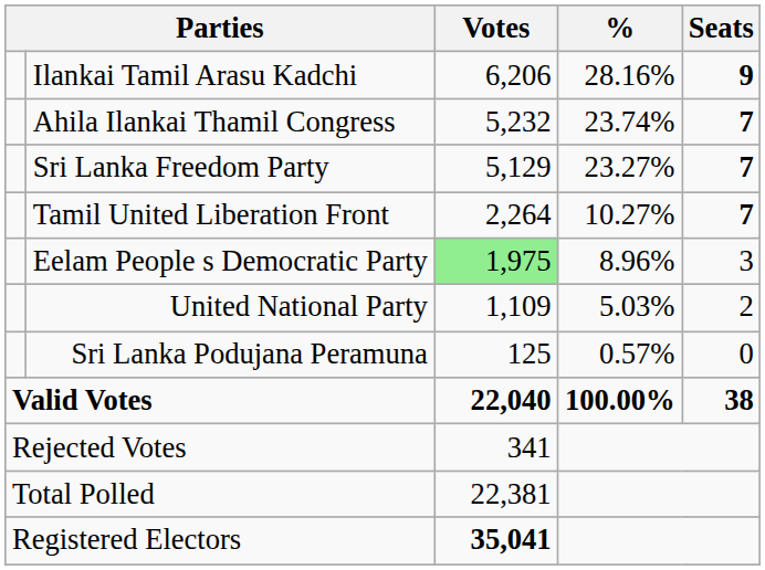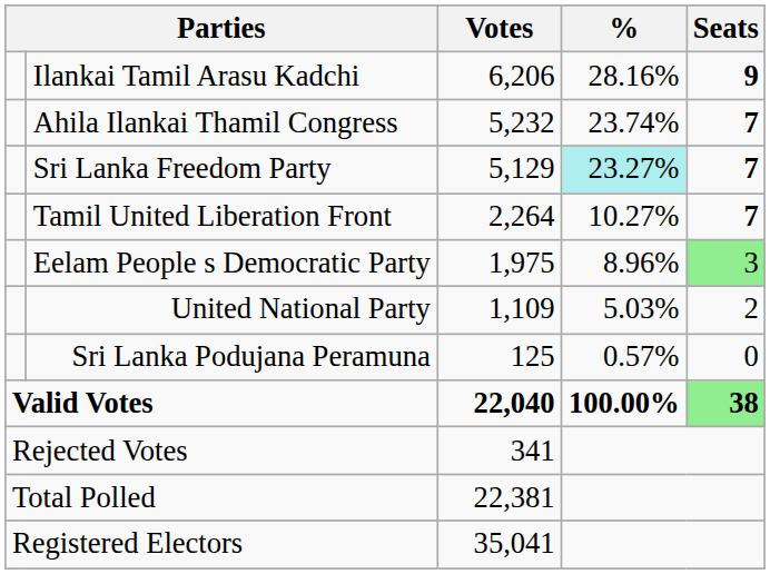Sri Lanka Freedom Party | %: no background -> paleturquoise background
Eelam People s Democratic Party | Votes: lightgreen background -> no background
Eelam People s Democratic Party | Seats: no background -> lightgreen background
Valid Votes | Seats: no background -> lightgreen background
Registered Electors | Votes: bold -> normal
